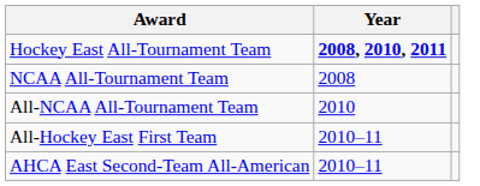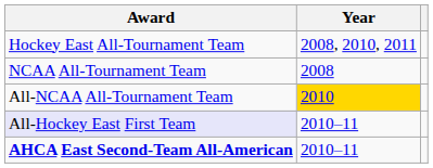row 2 | Year: bold -> normal
row 4 | Year: no background -> gold background
row 5 | Award: no background -> lavender background
row 6 | Award: normal -> bold
